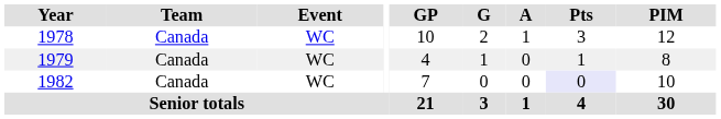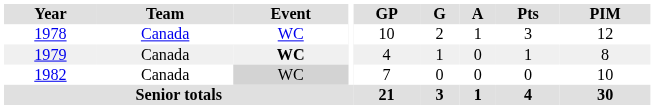1979 | Event: normal -> bold
1982 | Event: no background -> lightgrey background
1982 | Pts: lavender background -> no background
